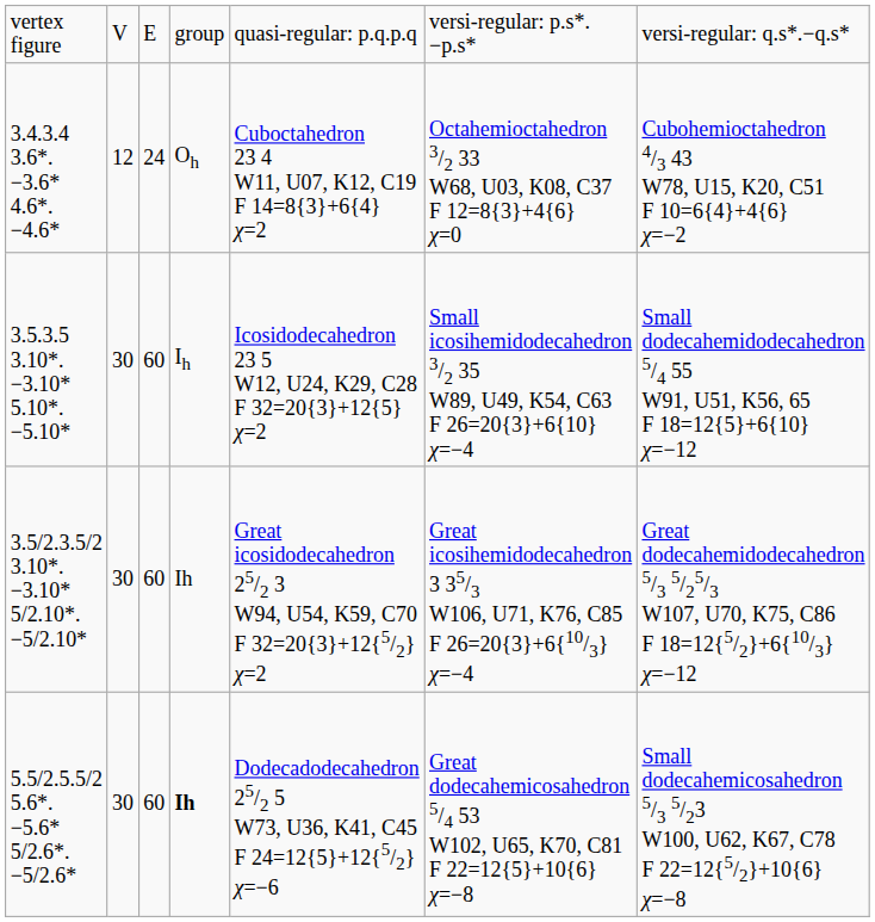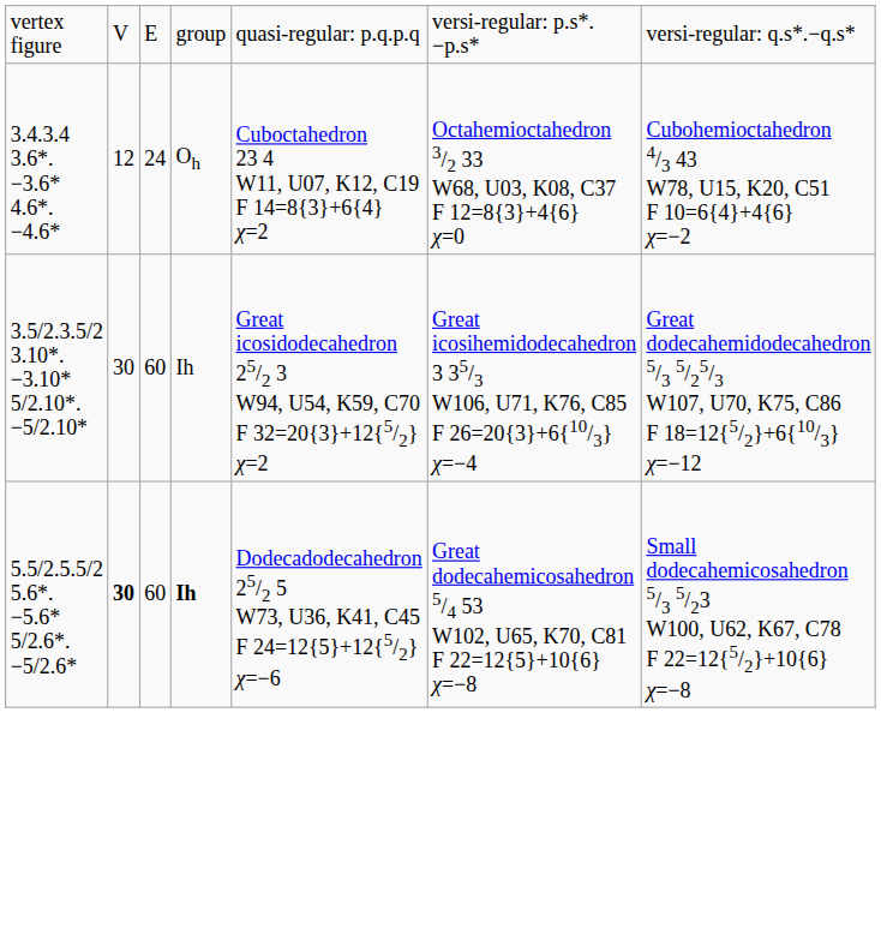- row: 3.5.3.5 3.10*.−3.10* 5.10*.−5.10* | 30 | 60 | Ih | Icosidodecahedron 23 5 W12, U24, K29, C28 F 32=20{3}+12{5} χ=2 | Small icosihemidodecahedron 3/2 35 W89, U49, K54, C63 F 26=20{3}+6{10} χ=−4 | Small dodecahemidodecahedron 5/4 55 W91, U51, K56, 65 F 18=12{5}+6{10} χ=−12
5.5/2.5.5/2 5.6*.−5.6* 5/2.6*.−5/2.6* | column 2: normal -> bold
